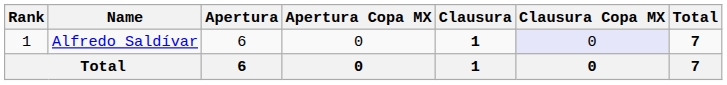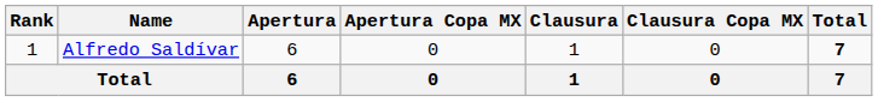Alfredo Saldívar | Clausura: bold -> normal
Alfredo Saldívar | Clausura Copa MX: lavender background -> no background
